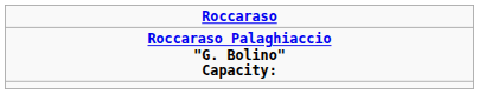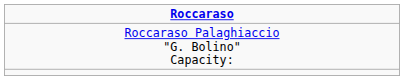row 2 | column 1: bold -> normal
